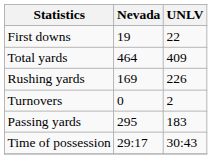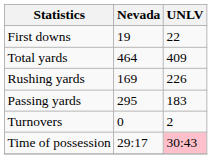rows swapped: Passing yards <-> Turnovers
Time of possession | UNLV: no background -> pink background
